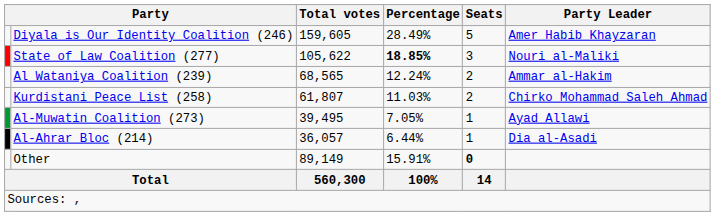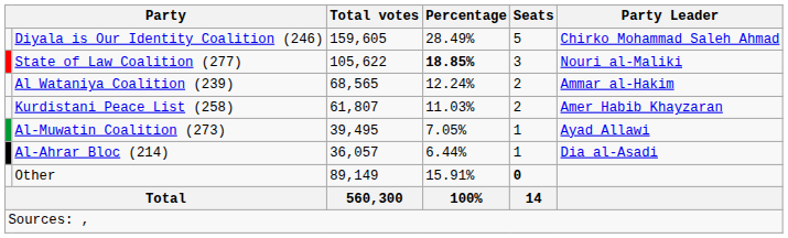Diyala is Our Identity Coalition (246) | Party Leader: Amer Habib Khayzaran -> Chirko Mohammad Saleh Ahmad
Kurdistani Peace List (258) | Party Leader: Chirko Mohammad Saleh Ahmad -> Amer Habib Khayzaran
